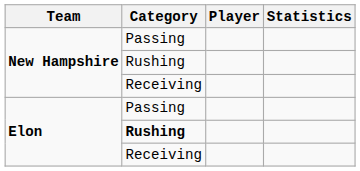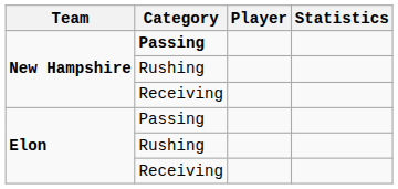New Hampshire / Passing | Category: normal -> bold
Elon / Rushing | Category: bold -> normal
